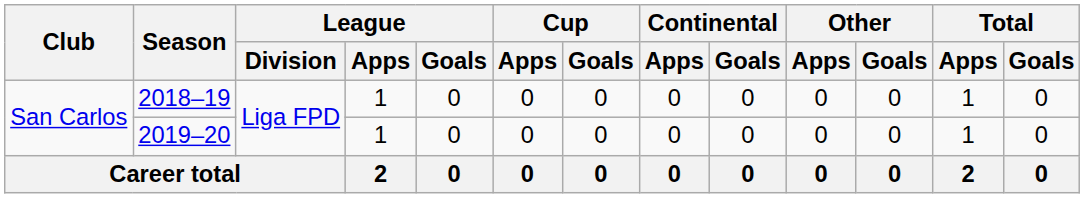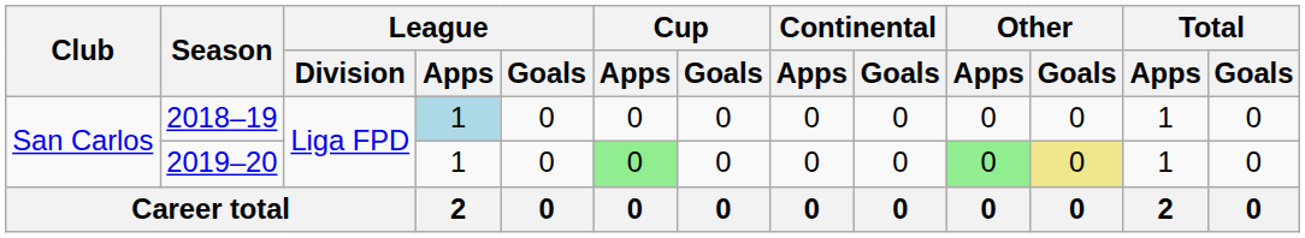2018–19 | League / Apps: no background -> lightblue background
2019–20 | Cup / Apps: no background -> lightgreen background
2019–20 | Other / Apps: no background -> lightgreen background
2019–20 | Other / Goals: no background -> khaki background
